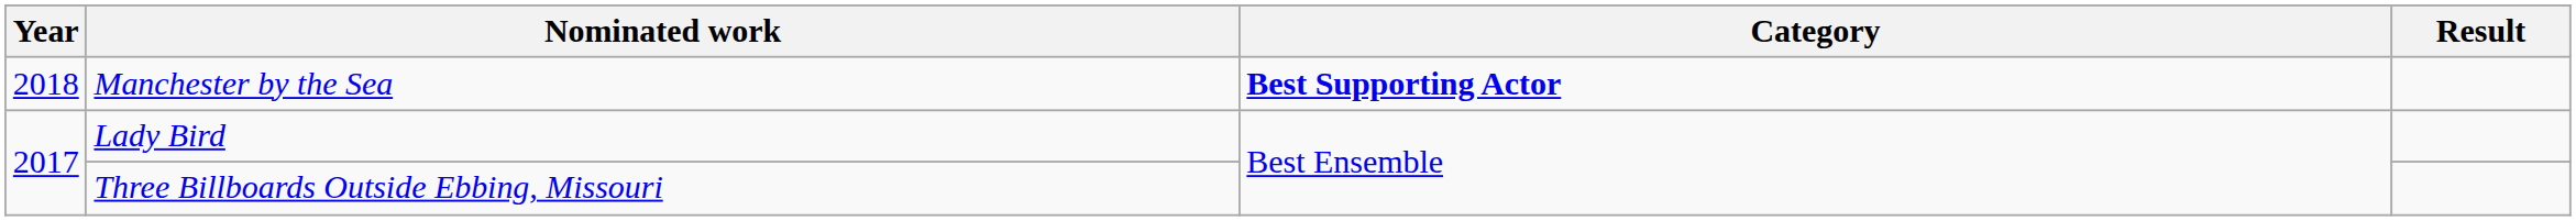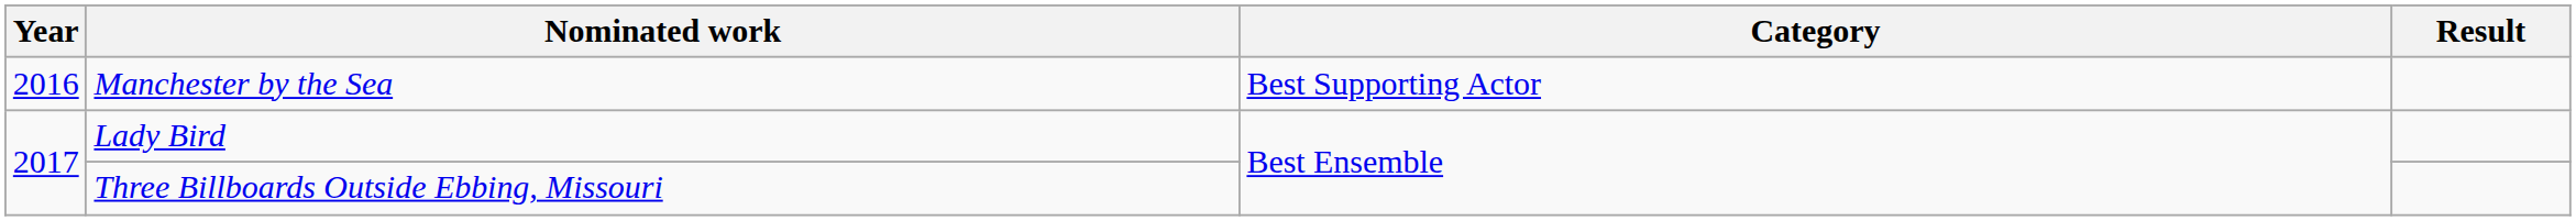Manchester by the Sea | Year: 2018 -> 2016
Manchester by the Sea | Category: bold -> normal
